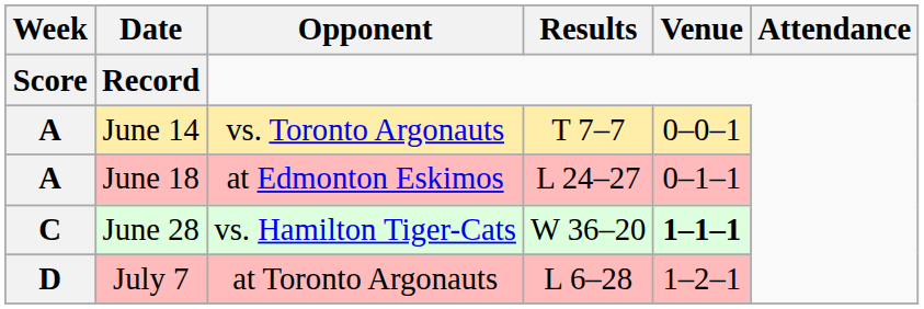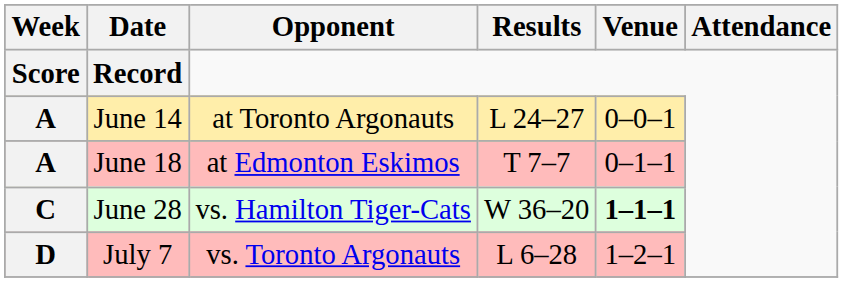June 14 | Opponent: vs. Toronto Argonauts -> at Toronto Argonauts
June 14 | Results: T 7–7 -> L 24–27
June 18 | Results: L 24–27 -> T 7–7
July 7 | Opponent: at Toronto Argonauts -> vs. Toronto Argonauts
